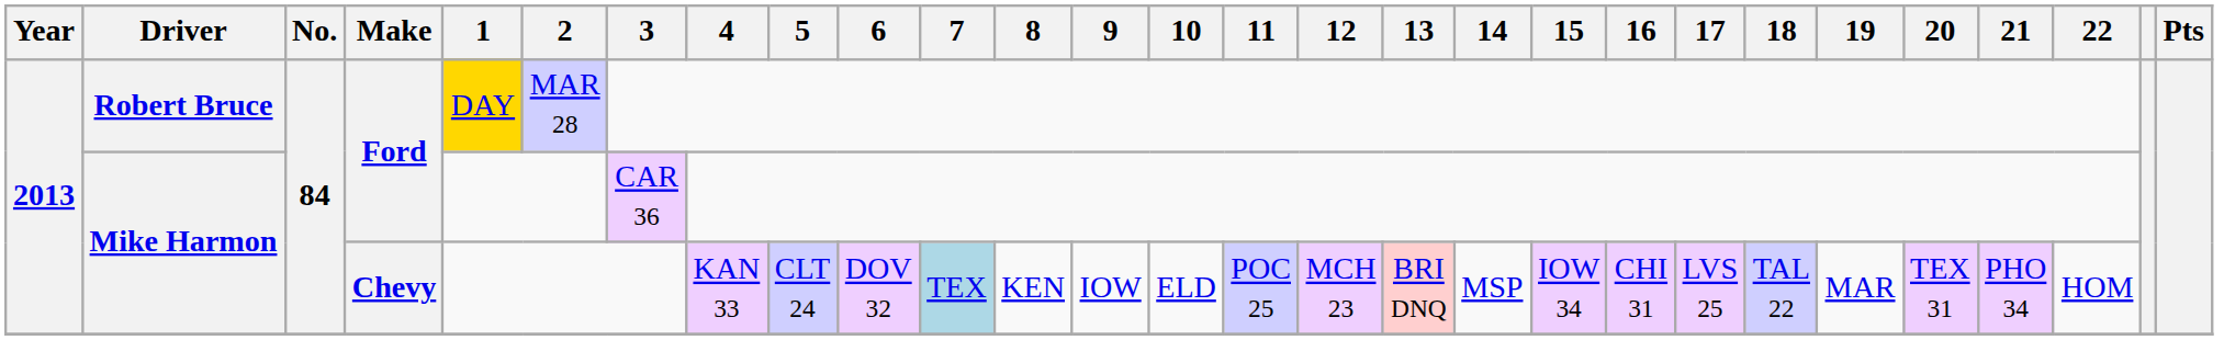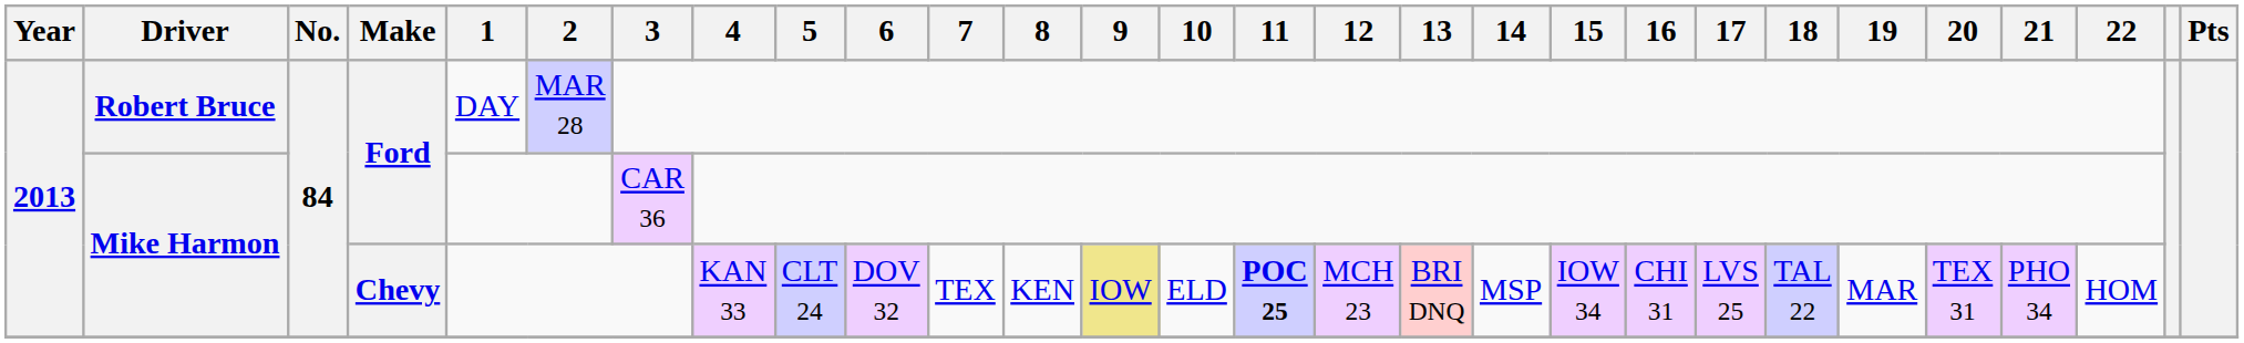Robert Bruce | 1: gold background -> no background
Mike Harmon / Chevy | 7: lightblue background -> no background
Mike Harmon / Chevy | 9: no background -> khaki background
Mike Harmon / Chevy | 11: normal -> bold
